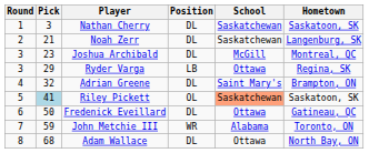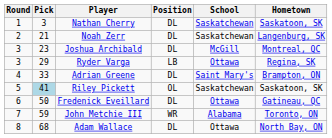Adrian Greene | Pick: 32 -> 33
Riley Pickett | School: lightsalmon background -> no background
